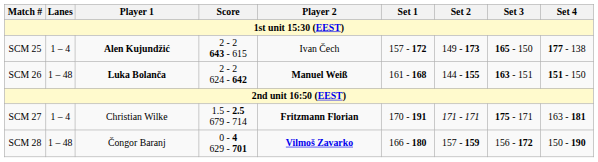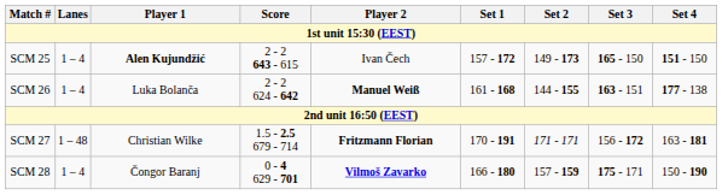SCM 25 | Set 4: 177 - 138 -> 151 - 150
SCM 26 | Lanes: 1 – 48 -> 1 – 4
SCM 26 | Player 1: bold -> normal
SCM 26 | Set 4: 151 - 150 -> 177 - 138
SCM 27 | Lanes: 1 – 4 -> 1 – 48
SCM 27 | Set 3: 175 - 171 -> 156 - 172
SCM 28 | Lanes: 1 – 48 -> 1 – 4
SCM 28 | Set 3: 156 - 172 -> 175 - 171
